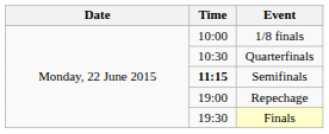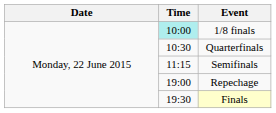1/8 finals | Time: no background -> paleturquoise background
Semifinals | Time: bold -> normal
